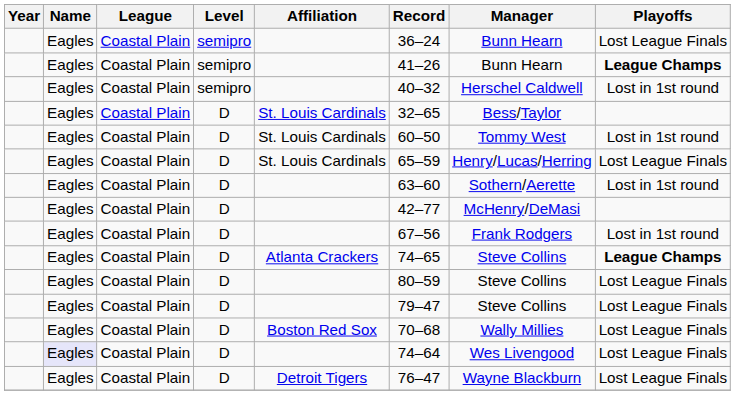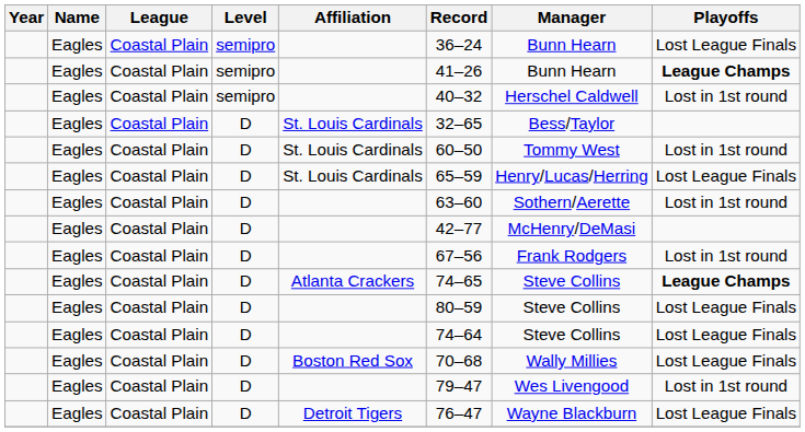row 13 | Record: 79–47 -> 74–64
row 15 | Name: lavender background -> no background
row 15 | Record: 74–64 -> 79–47
row 15 | Playoffs: Lost League Finals -> Lost in 1st round
